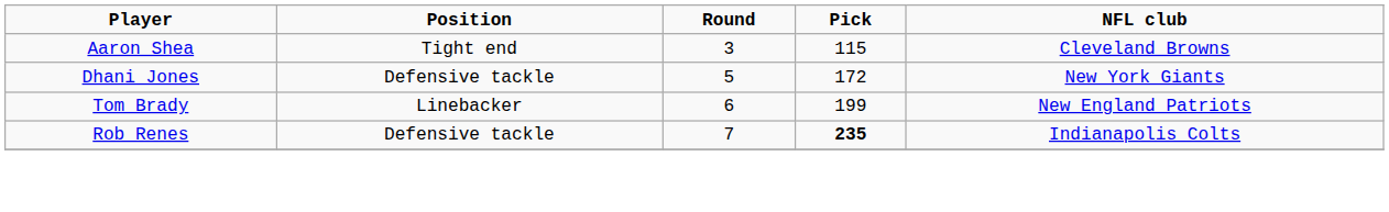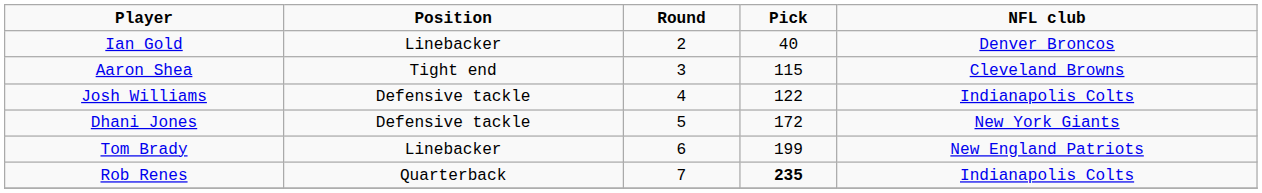+ row: Ian Gold | Linebacker | 2 | 40 | Denver Broncos
+ row: Josh Williams | Defensive tackle | 4 | 122 | Indianapolis Colts
Rob Renes | Position: Defensive tackle -> Quarterback
